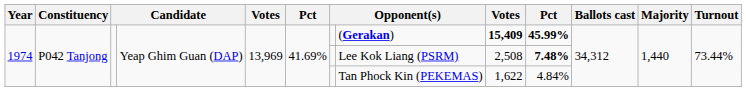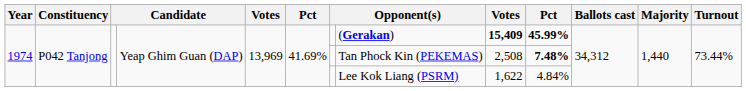row 3 | column 8: Lee Kok Liang (PSRM) -> Tan Phock Kin (PEKEMAS)
row 4 | column 8: Tan Phock Kin (PEKEMAS) -> Lee Kok Liang (PSRM)
